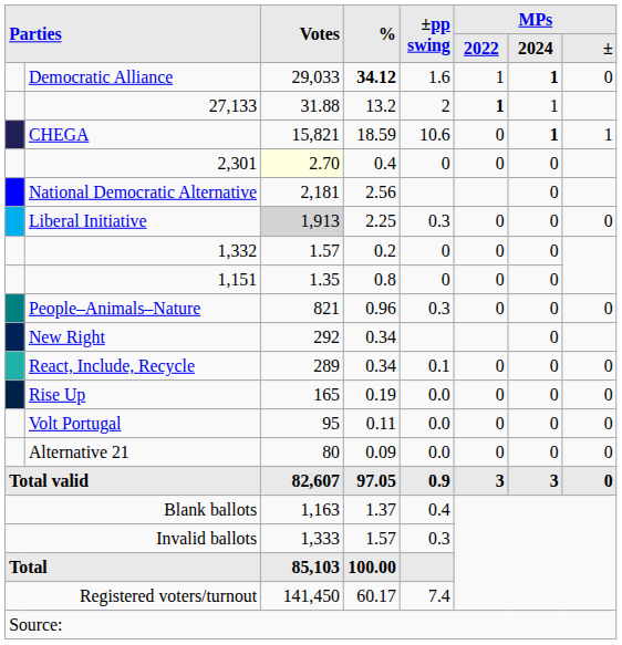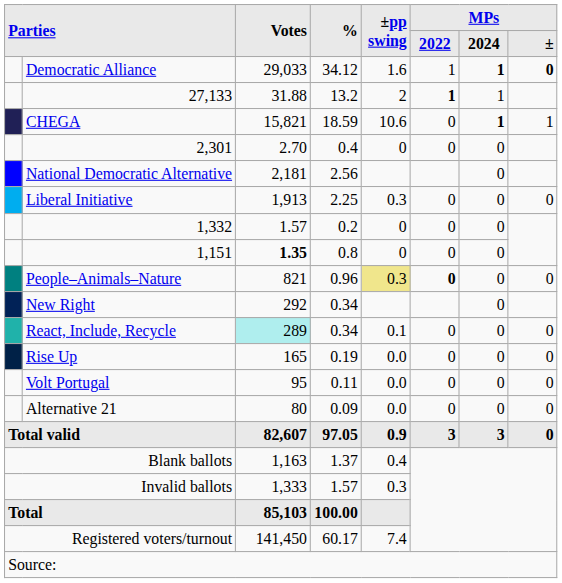Democratic Alliance | %: bold -> normal
Democratic Alliance | MPs / ±: normal -> bold
2,301 | Votes: lightyellow background -> no background
Liberal Initiative | Votes: lightgrey background -> no background
1,151 | Votes: normal -> bold
People–Animals–Nature | ±pp swing: no background -> khaki background
People–Animals–Nature | MPs / 2022: normal -> bold
React, Include, Recycle | Votes: no background -> paleturquoise background
